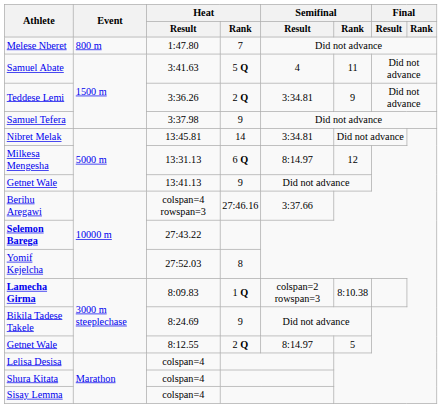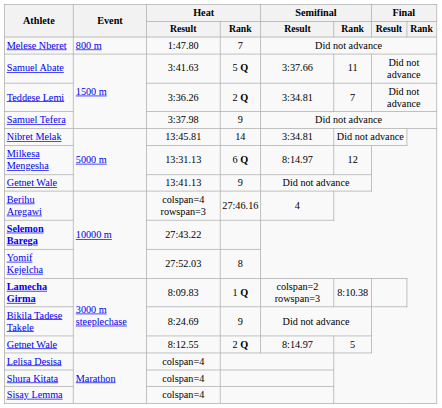Samuel Abate | Semifinal / Result: 4 -> 3:37.66
Teddese Lemi | Semifinal / Rank: 9 -> 7
Berihu Aregawi | Semifinal / Result: 3:37.66 -> 4
